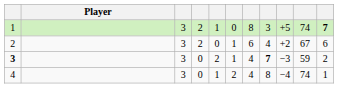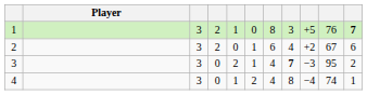row 2 | column 10: 74 -> 76
row 4 | column 1: bold -> normal
row 4 | column 10: 59 -> 95
